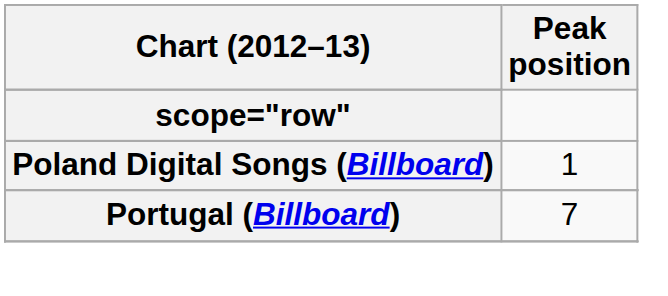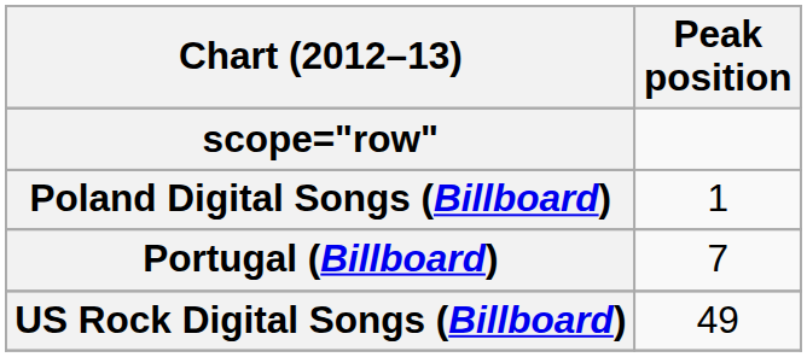+ row: US Rock Digital Songs (Billboard) | 49
